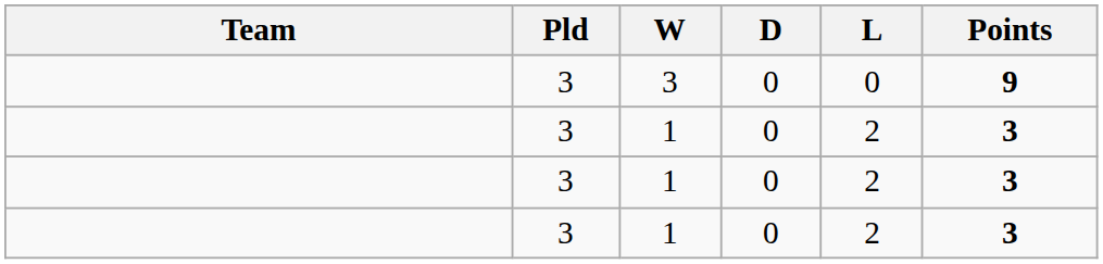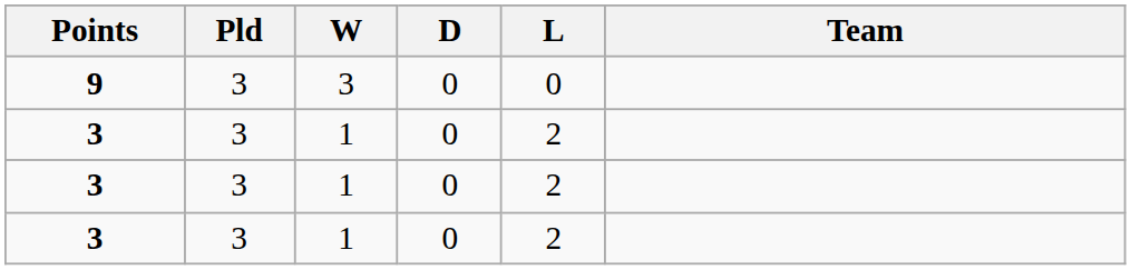columns swapped: Team <-> Points
